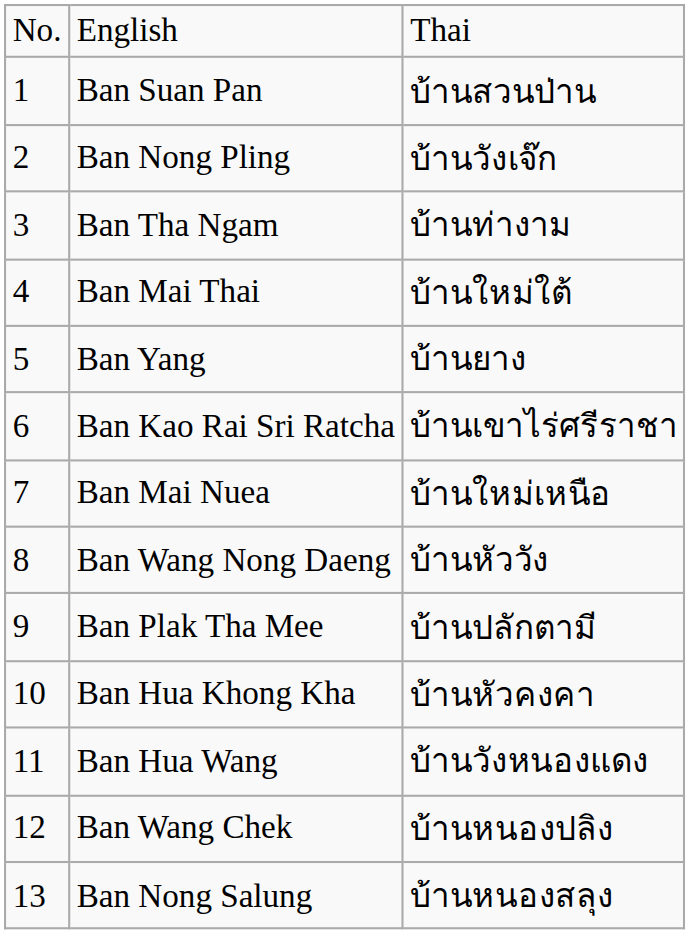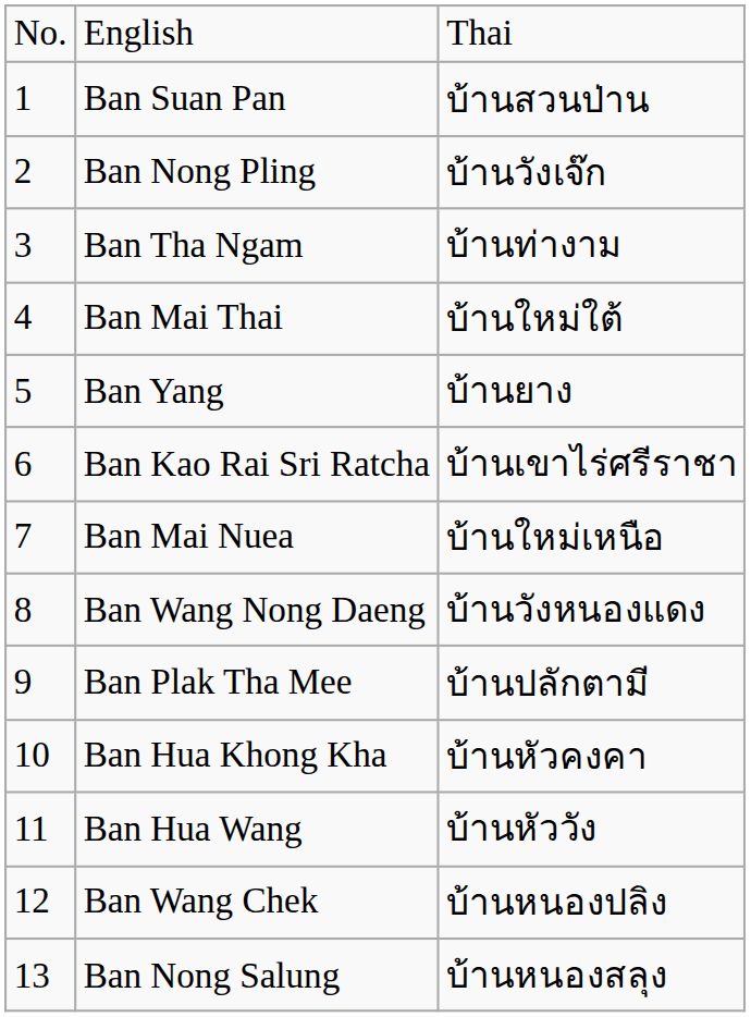Ban Wang Nong Daeng | column 3: บ้านหัววัง -> บ้านวังหนองแดง
Ban Hua Wang | column 3: บ้านวังหนองแดง -> บ้านหัววัง
